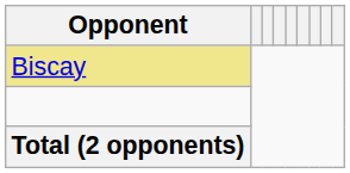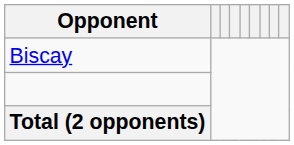Biscay | Opponent: khaki background -> no background
